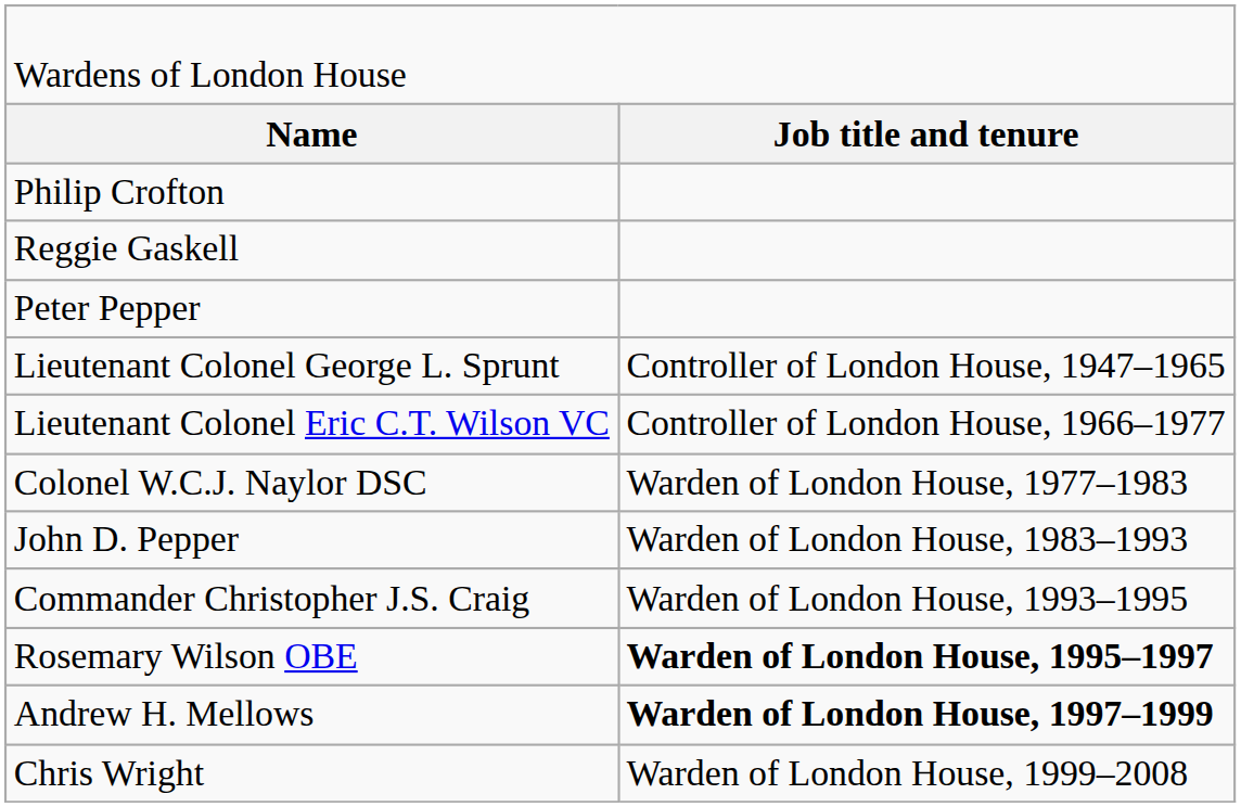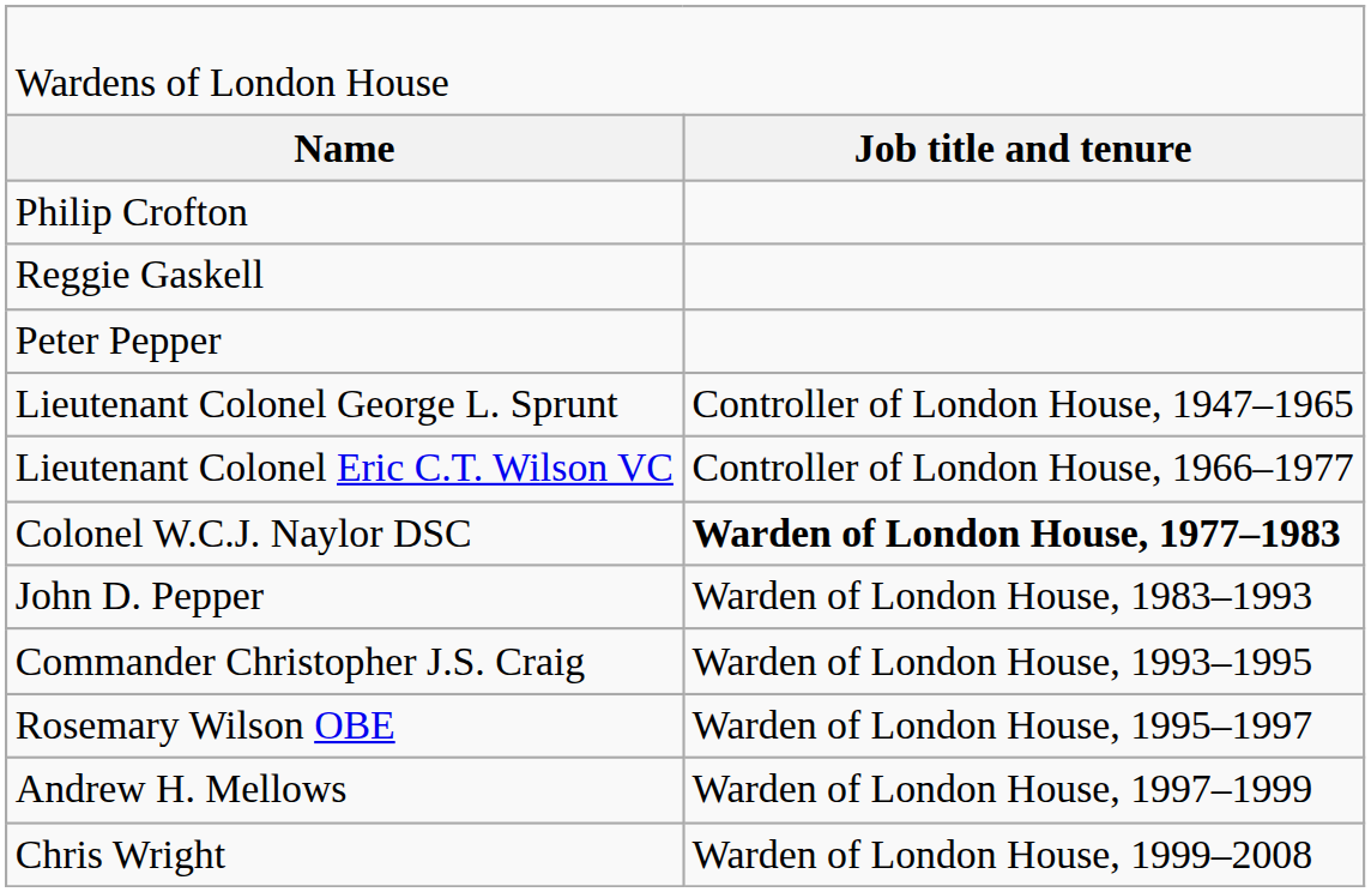Colonel W.C.J. Naylor DSC | column 2: normal -> bold
Rosemary Wilson OBE | column 2: bold -> normal
Andrew H. Mellows | column 2: bold -> normal
